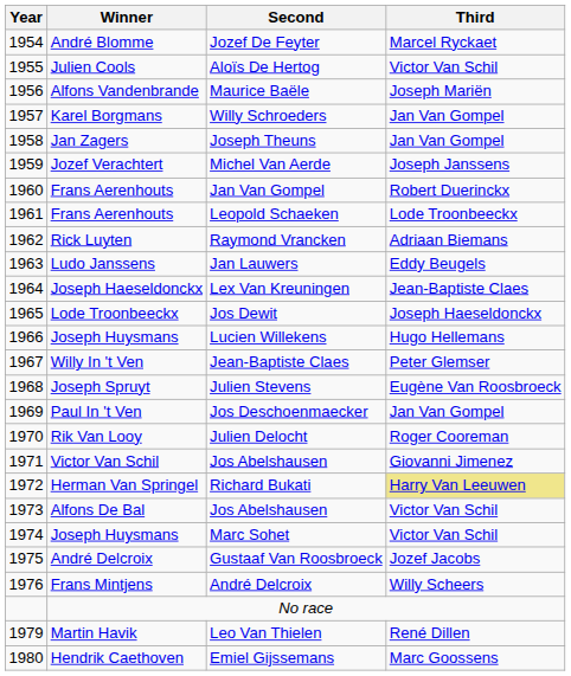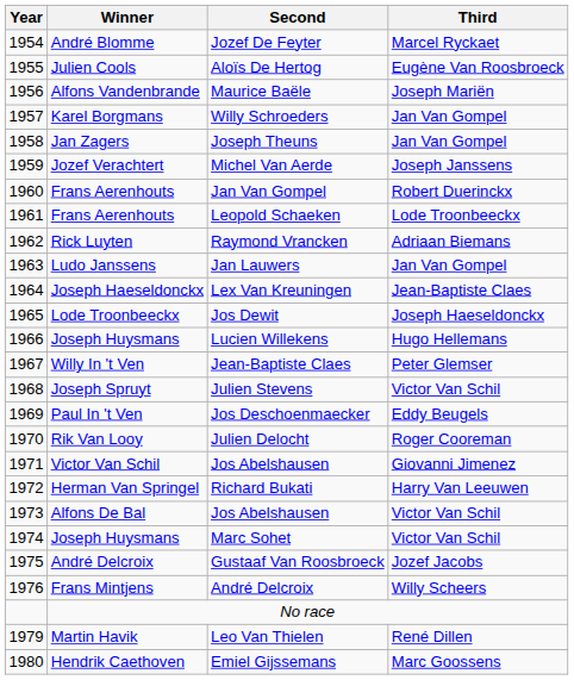Aloïs De Hertog | Third: Victor Van Schil -> Eugène Van Roosbroeck
Jan Lauwers | Third: Eddy Beugels -> Jan Van Gompel
Julien Stevens | Third: Eugène Van Roosbroeck -> Victor Van Schil
Jos Deschoenmaecker | Third: Jan Van Gompel -> Eddy Beugels
Richard Bukati | Third: khaki background -> no background
